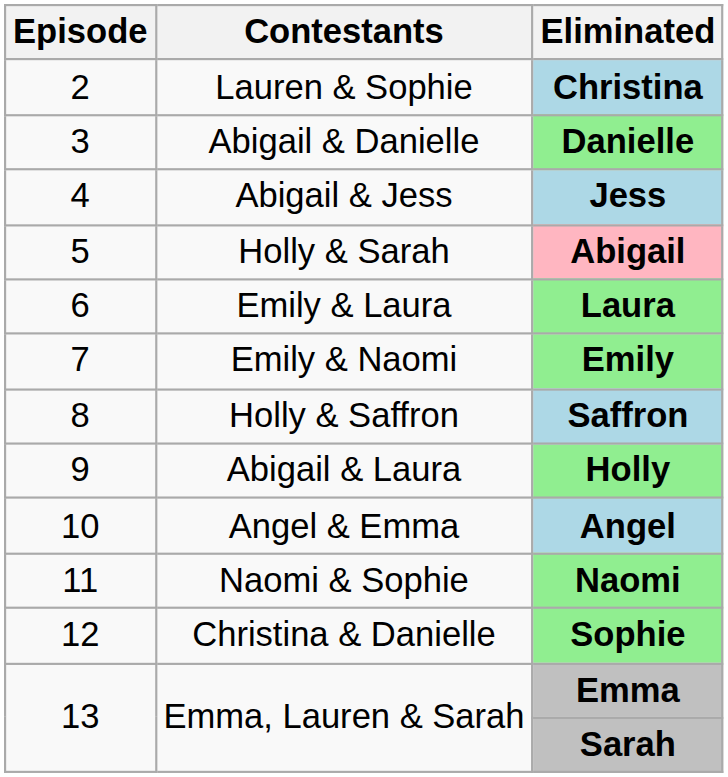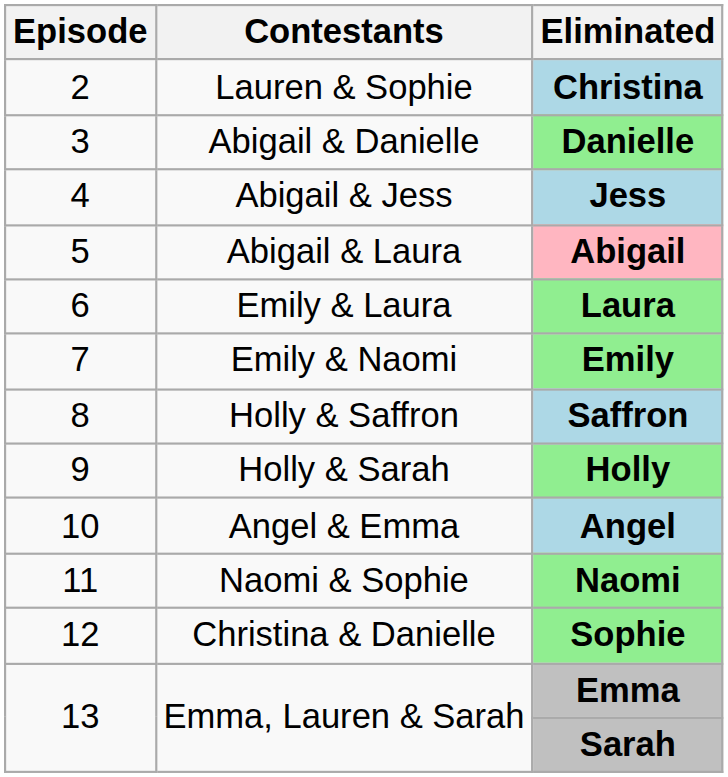Abigail | Contestants: Holly & Sarah -> Abigail & Laura
Holly | Contestants: Abigail & Laura -> Holly & Sarah
